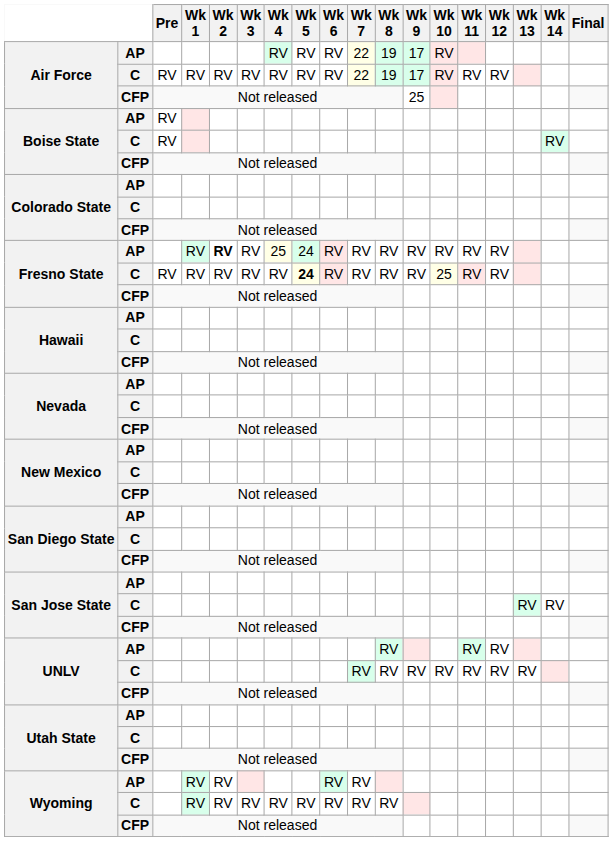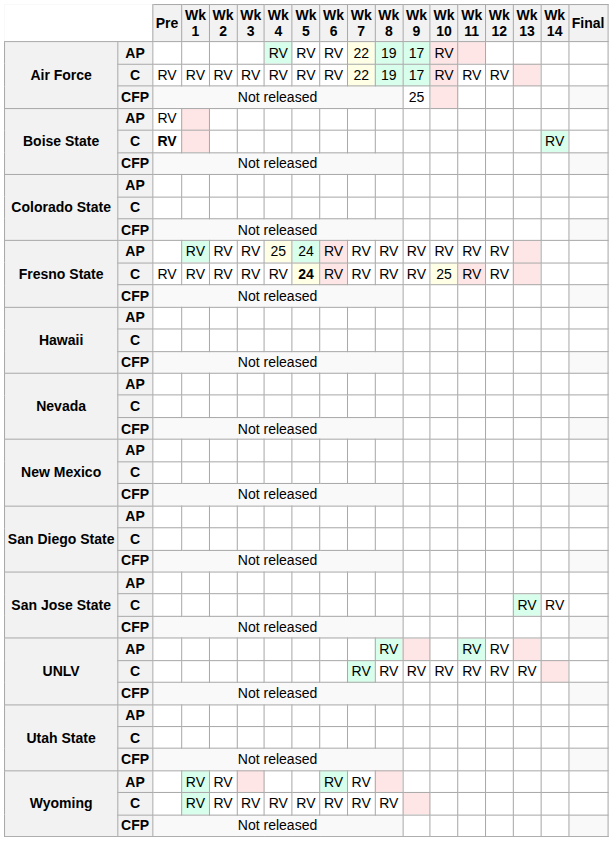Boise State / C | Pre: normal -> bold
Fresno State / AP | Wk 2: bold -> normal
